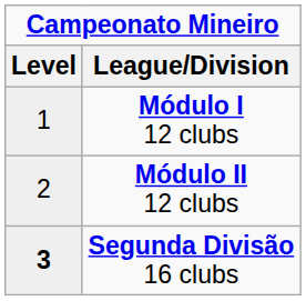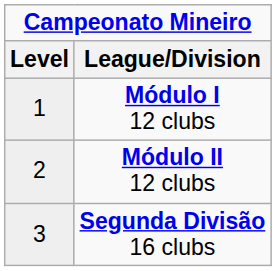Segunda Divisão 16 clubs | Level: bold -> normal
